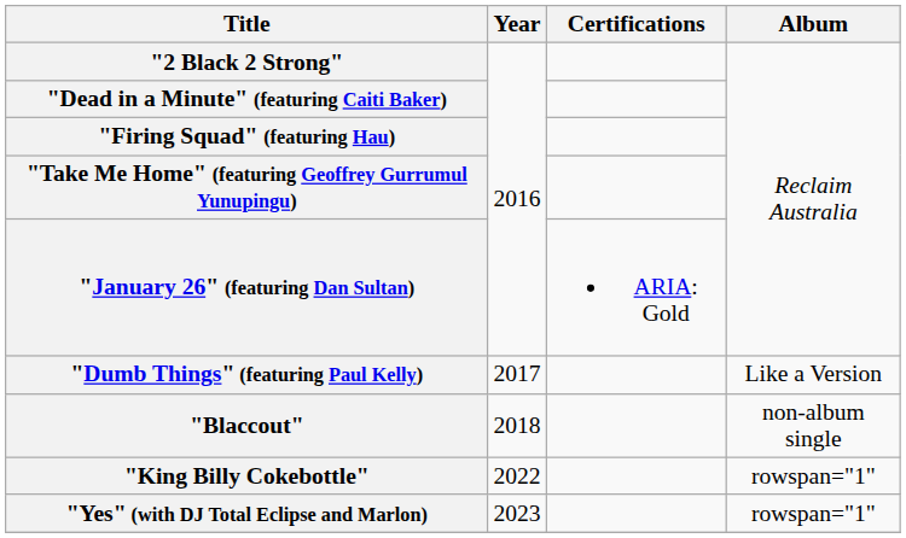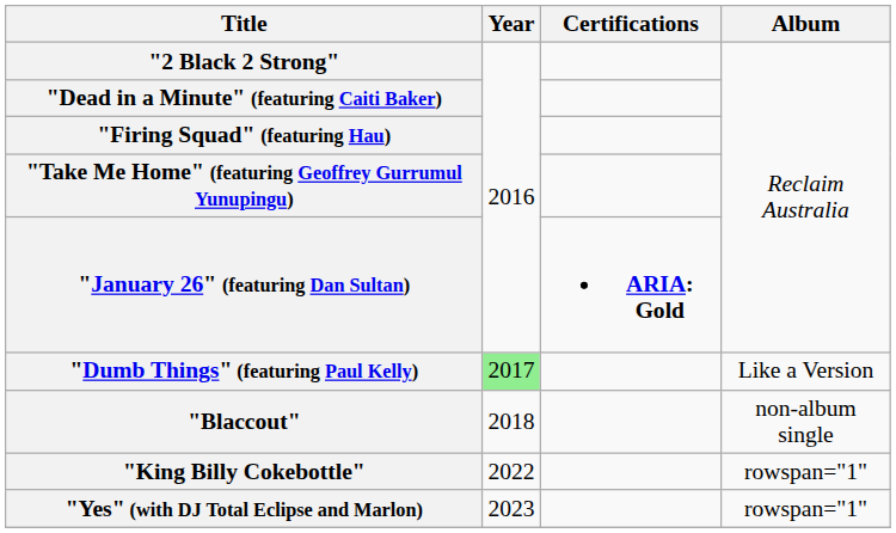"January 26" (featuring Dan Sultan) | Certifications: normal -> bold
"Dumb Things" (featuring Paul Kelly) | Year: no background -> lightgreen background
